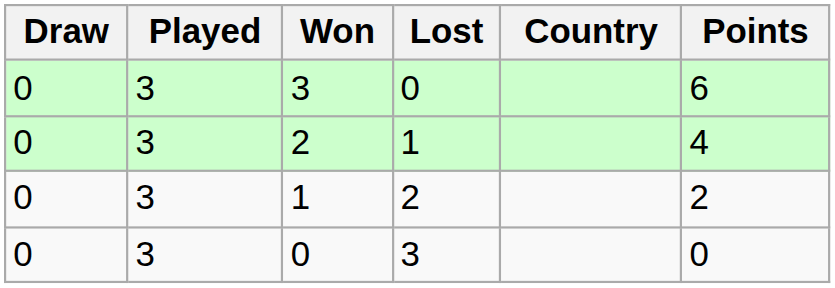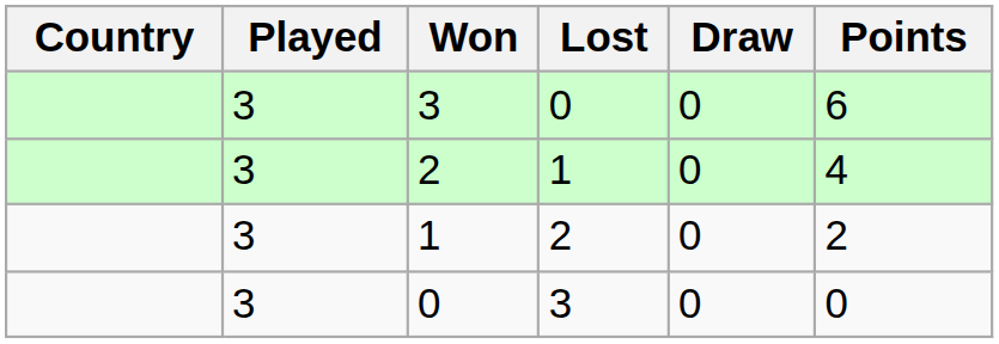columns swapped: Country <-> Draw
